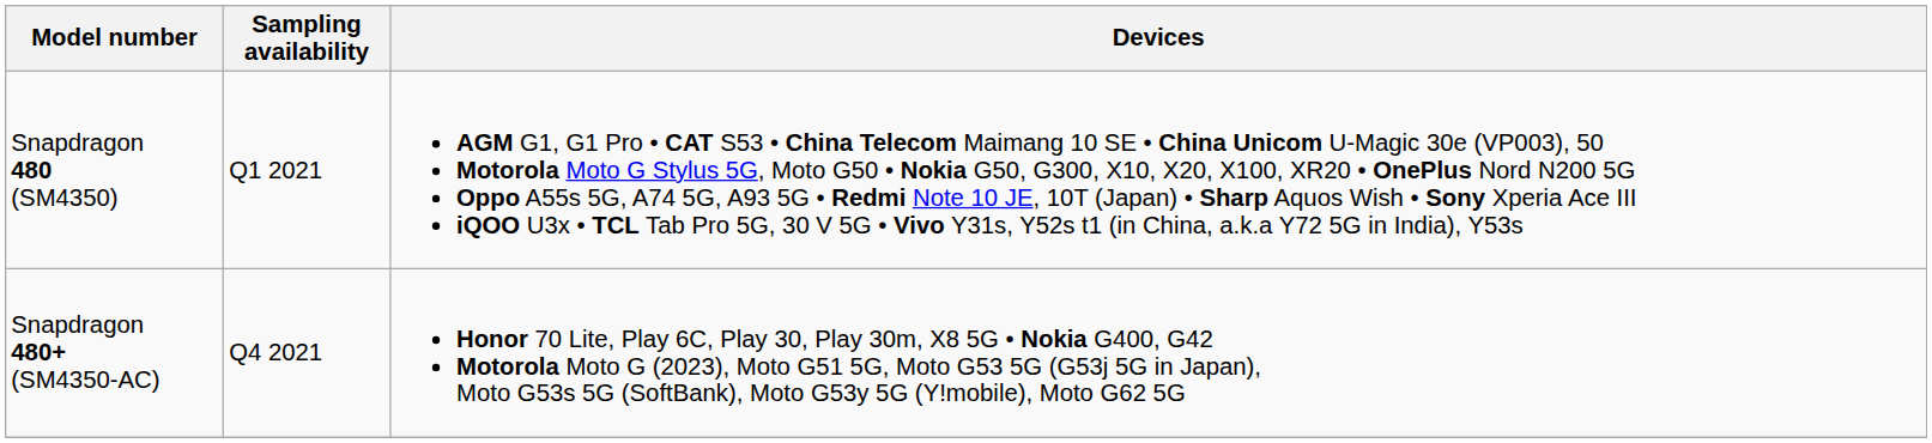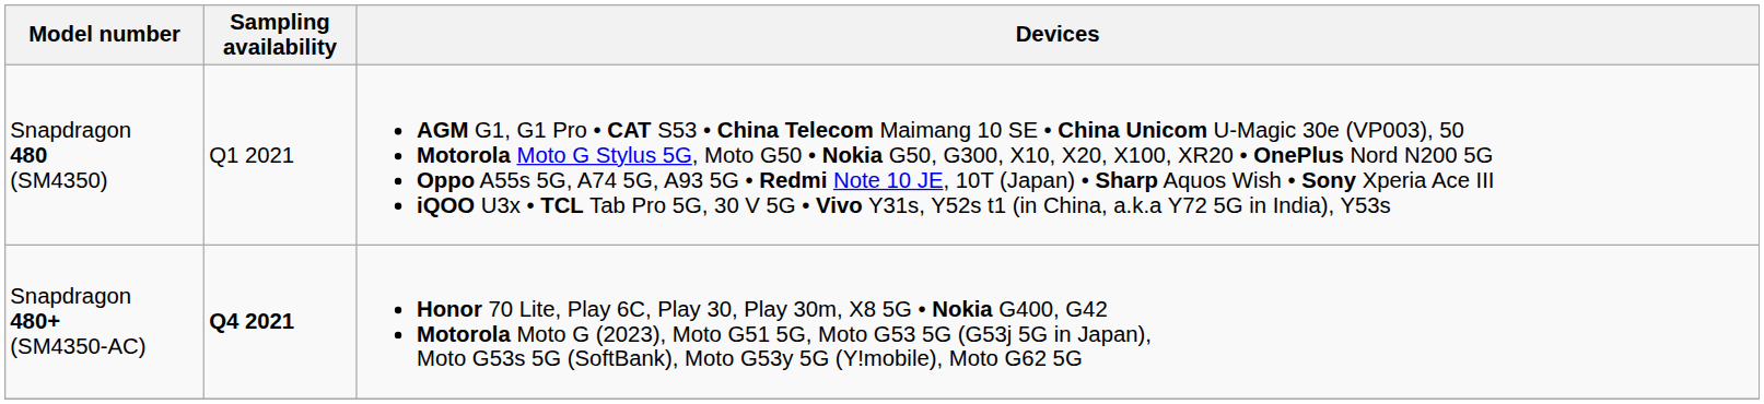Snapdragon 480+ (SM4350-AC) | Sampling availability: normal -> bold
